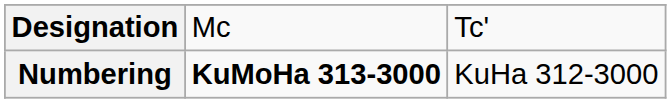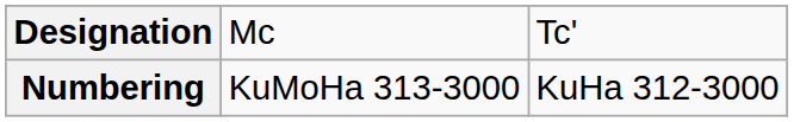Numbering | column 2: bold -> normal
